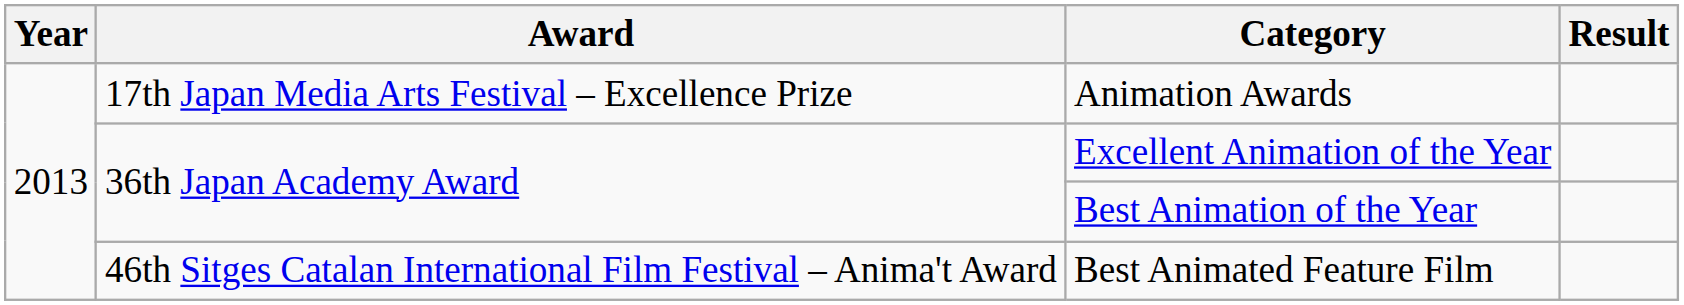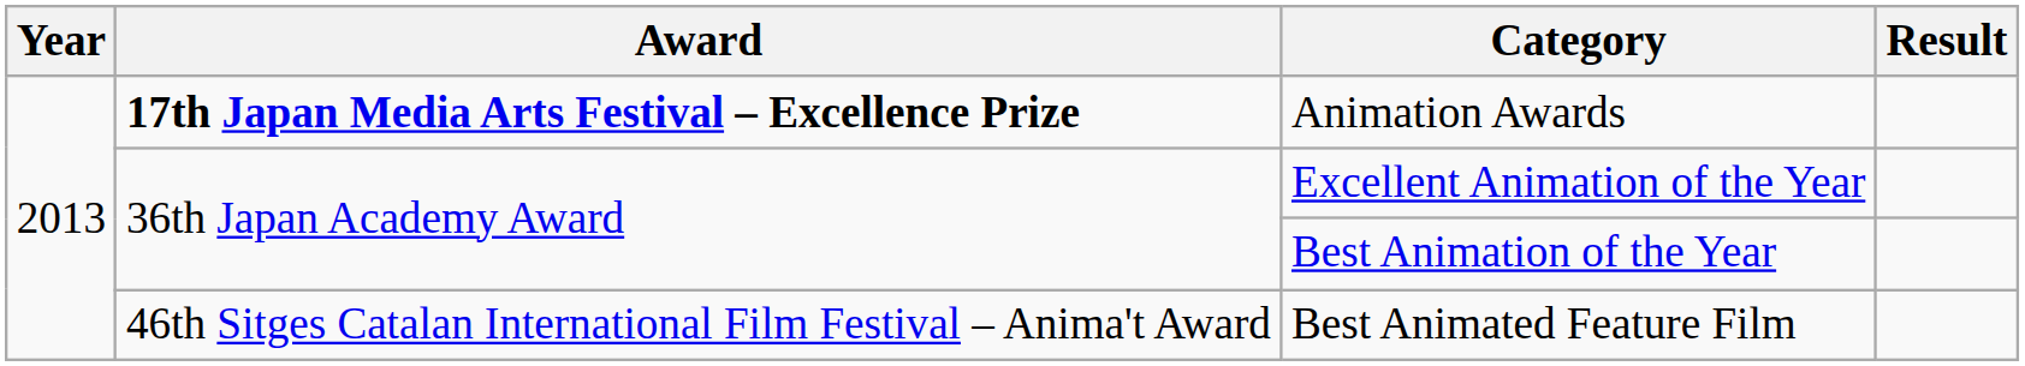Animation Awards | Award: normal -> bold
